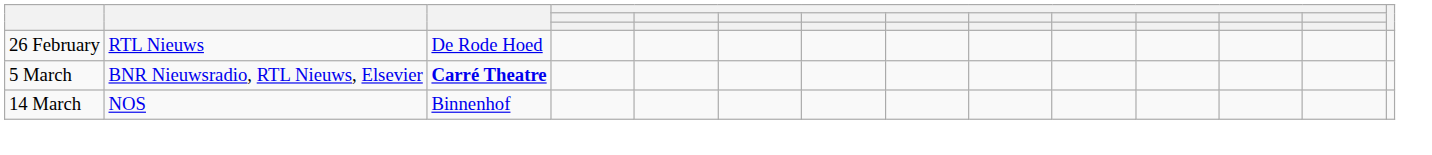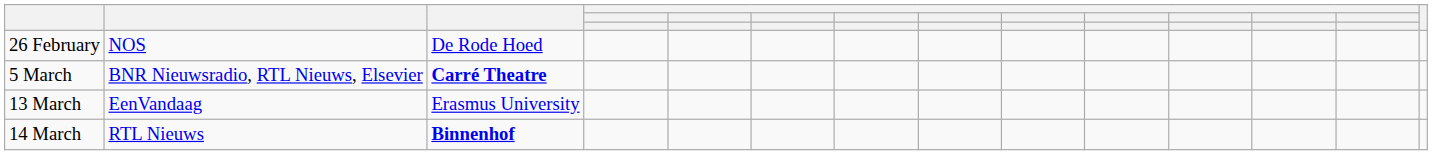26 February | column 2: RTL Nieuws -> NOS
+ row: 13 March | EenVandaag | Erasmus University
14 March | column 2: NOS -> RTL Nieuws
14 March | column 3: normal -> bold
